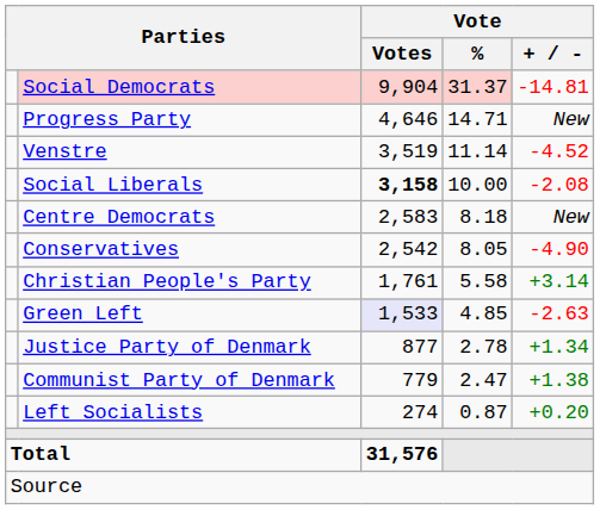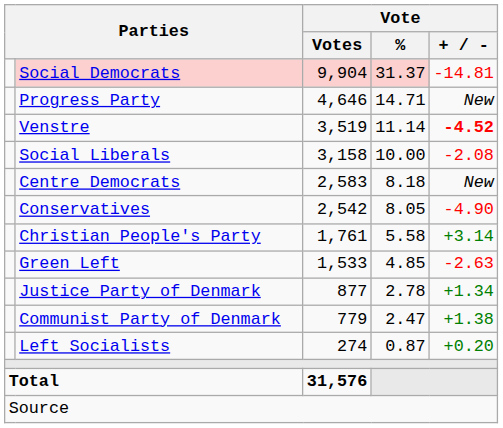Venstre | Vote / + / -: normal -> bold
Social Liberals | Vote / Votes: bold -> normal
Green Left | Vote / Votes: lavender background -> no background
